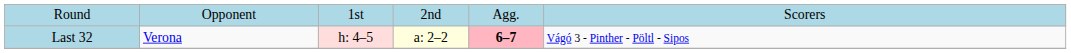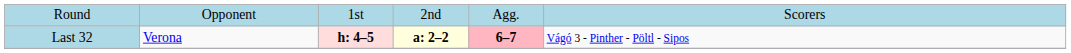Last 32 | column 3: normal -> bold
Last 32 | column 4: normal -> bold
